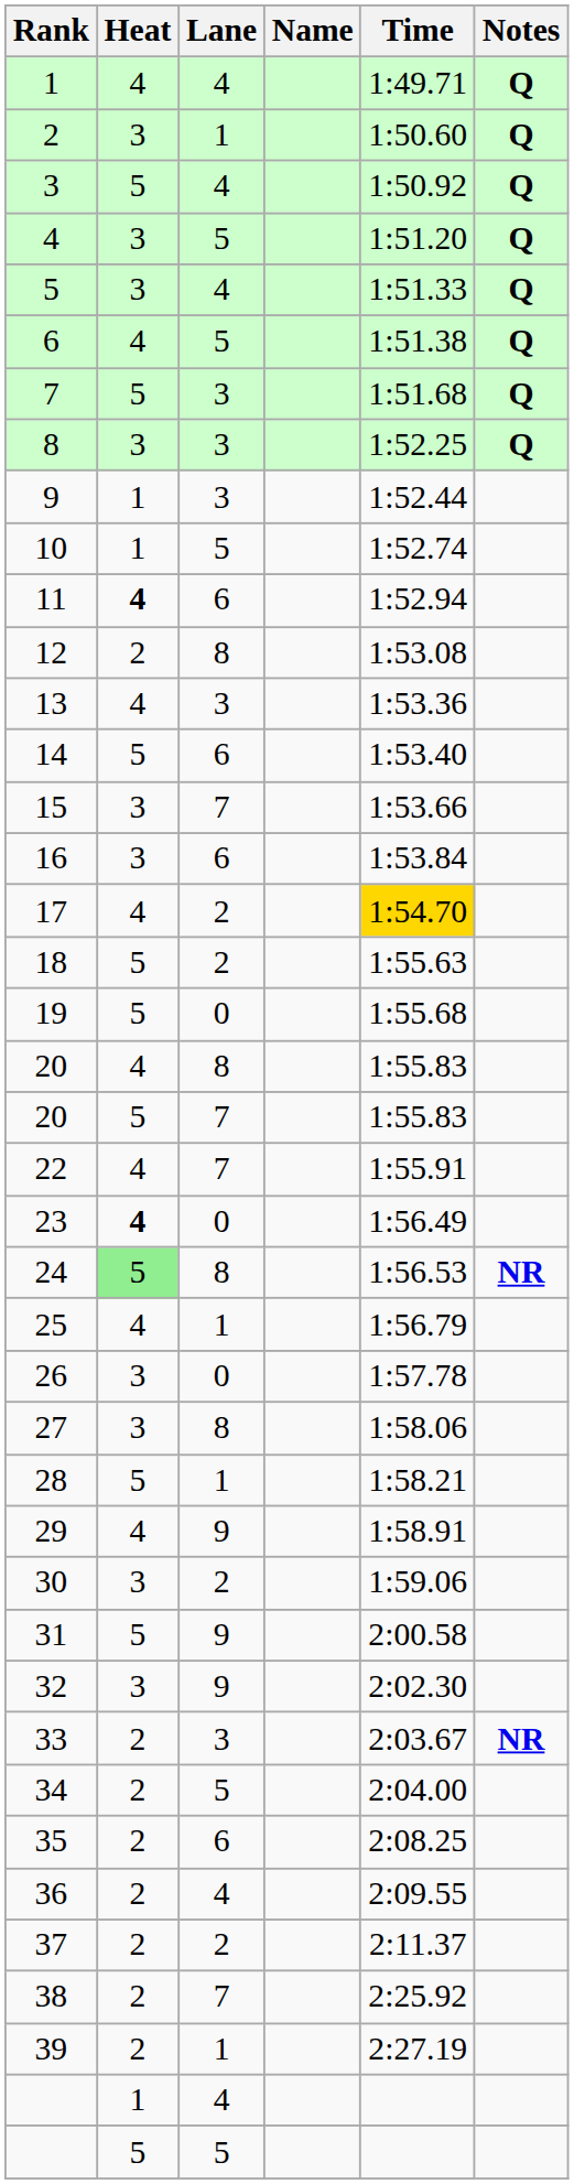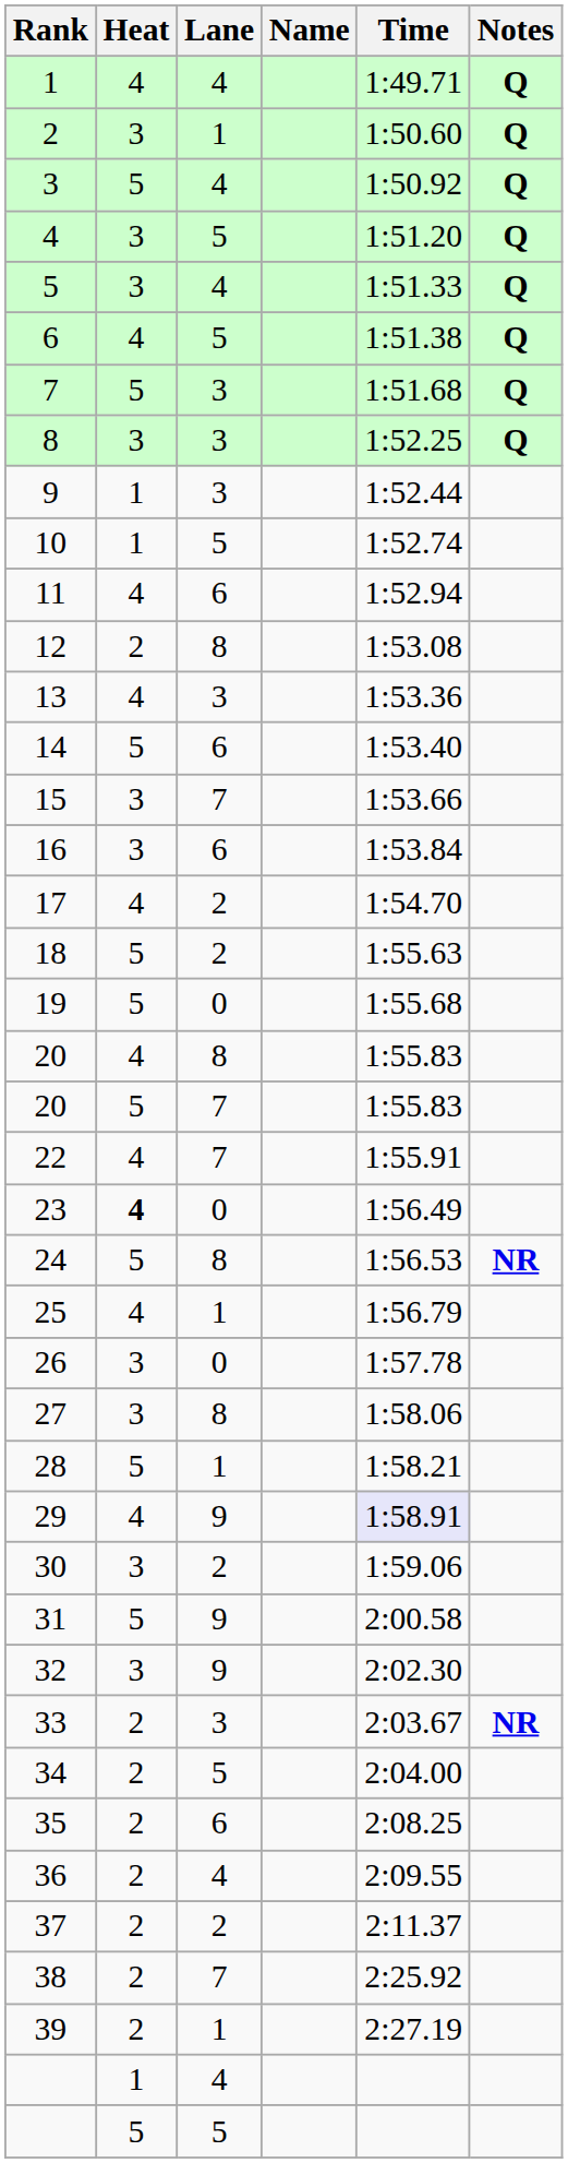11 | Heat: bold -> normal
17 | Time: gold background -> no background
24 | Heat: lightgreen background -> no background
29 | Time: no background -> lavender background
